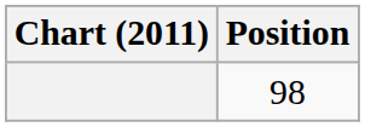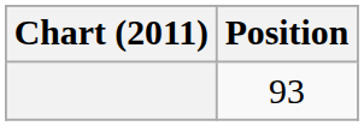row 2 | Position: 98 -> 93
